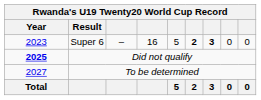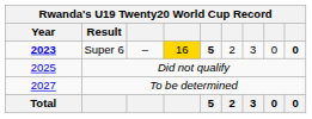Super 6 | Year: normal -> bold
Super 6 | column 4: no background -> gold background
Super 6 | column 5: normal -> bold
Super 6 | column 6: bold -> normal
Super 6 | column 7: bold -> normal
Super 6 | column 9: normal -> bold
Did not qualify | Year: bold -> normal
